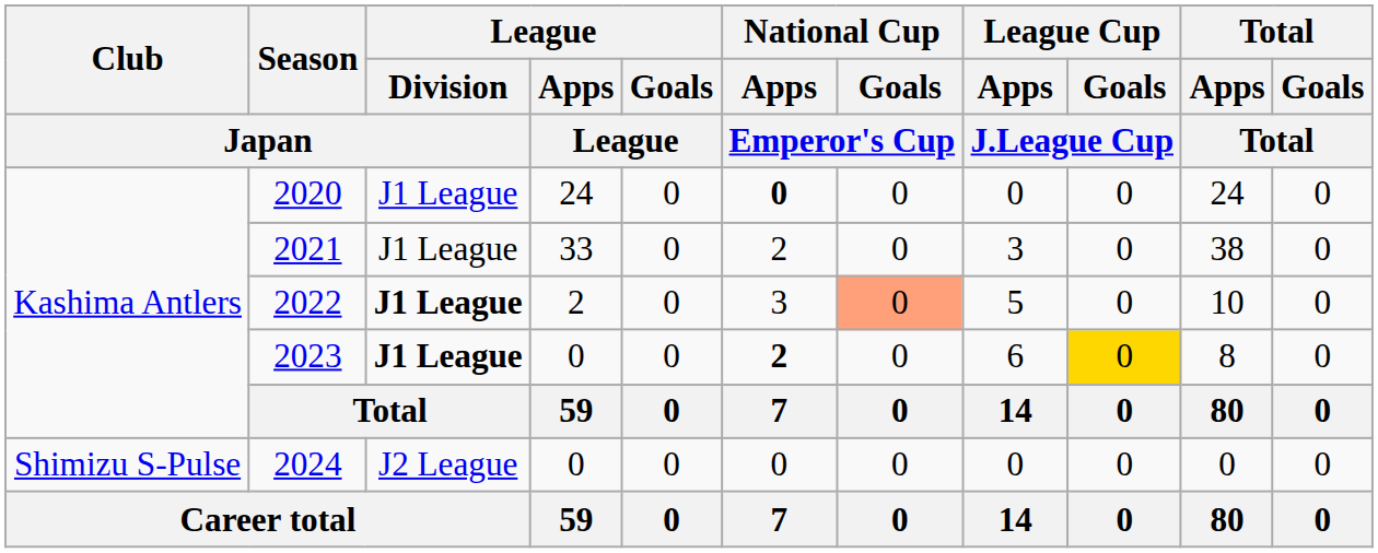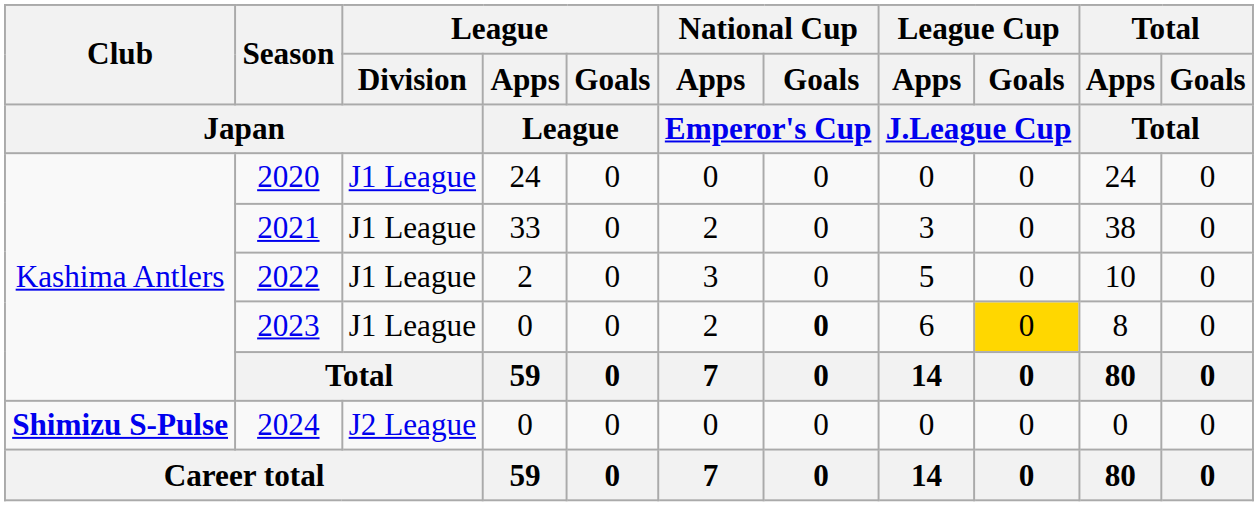2020 | National Cup / Apps / Emperor's Cup: bold -> normal
2022 | League / Division / Japan: bold -> normal
2022 | National Cup / Goals / Emperor's Cup: lightsalmon background -> no background
2023 | League / Division / Japan: bold -> normal
2023 | National Cup / Apps / Emperor's Cup: bold -> normal
2023 | National Cup / Goals / Emperor's Cup: normal -> bold
2024 | Club / Japan: normal -> bold
